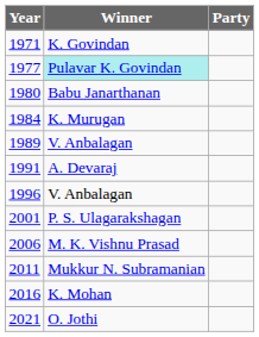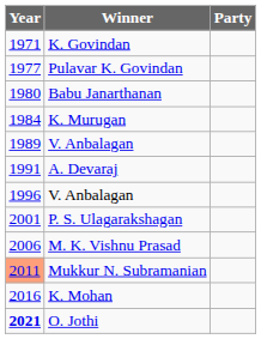Pulavar K. Govindan | Winner: paleturquoise background -> no background
Mukkur N. Subramanian | Year: no background -> lightsalmon background
O. Jothi | Year: normal -> bold
